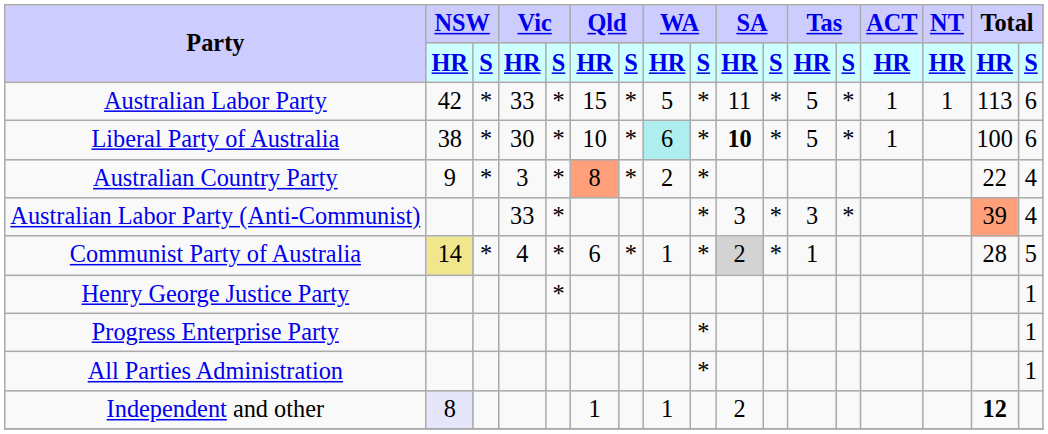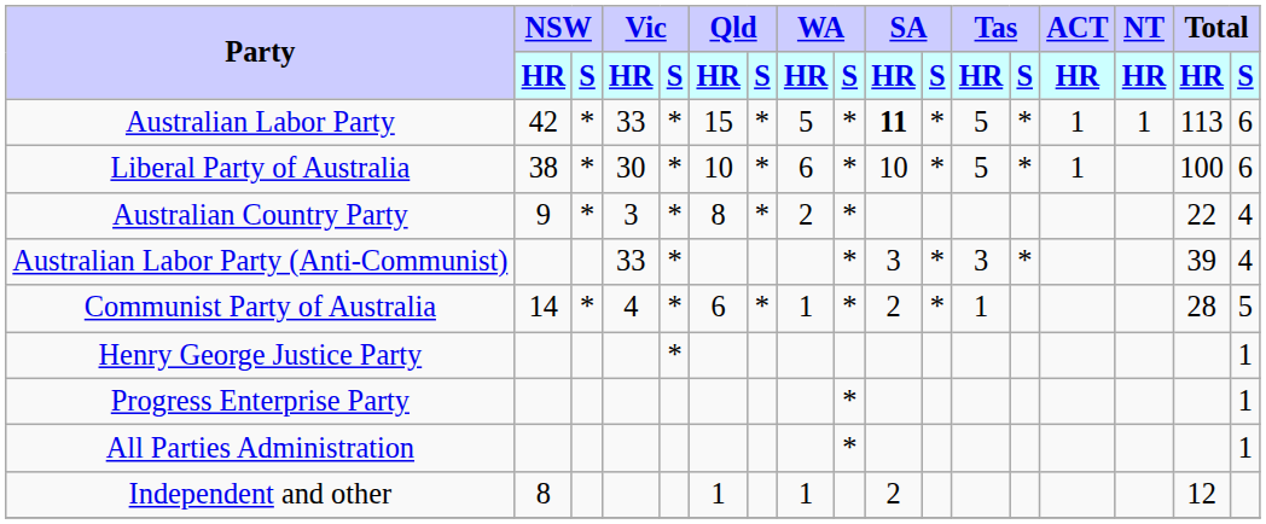Australian Labor Party | SA / HR: normal -> bold
Liberal Party of Australia | WA / HR: paleturquoise background -> no background
Liberal Party of Australia | SA / HR: bold -> normal
Australian Country Party | Qld / HR: lightsalmon background -> no background
Australian Labor Party (Anti-Communist) | Total / HR: lightsalmon background -> no background
Communist Party of Australia | NSW / HR: khaki background -> no background
Communist Party of Australia | SA / HR: lightgrey background -> no background
Independent and other | NSW / HR: lavender background -> no background
Independent and other | Total / HR: bold -> normal
